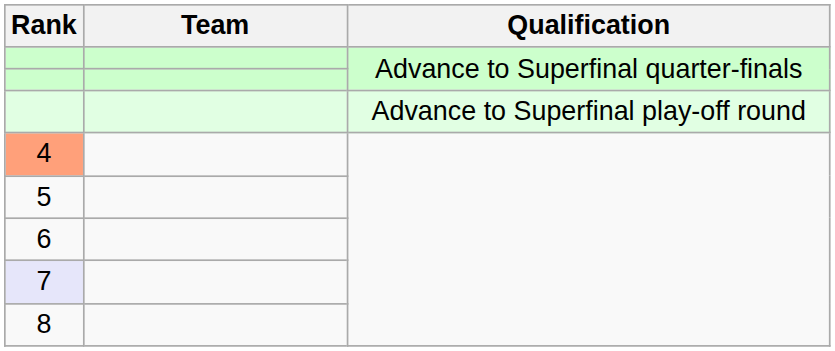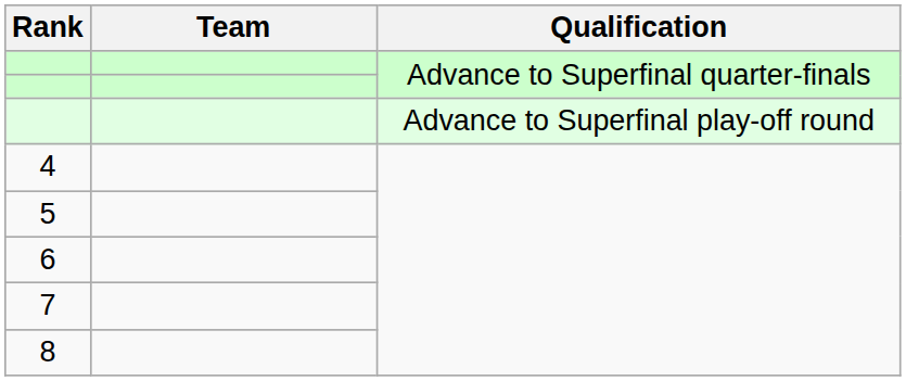4 | Rank: lightsalmon background -> no background
7 | Rank: lavender background -> no background
